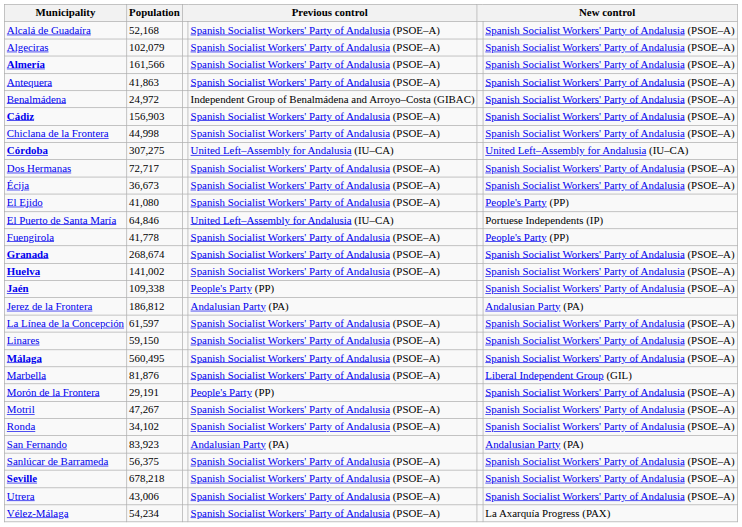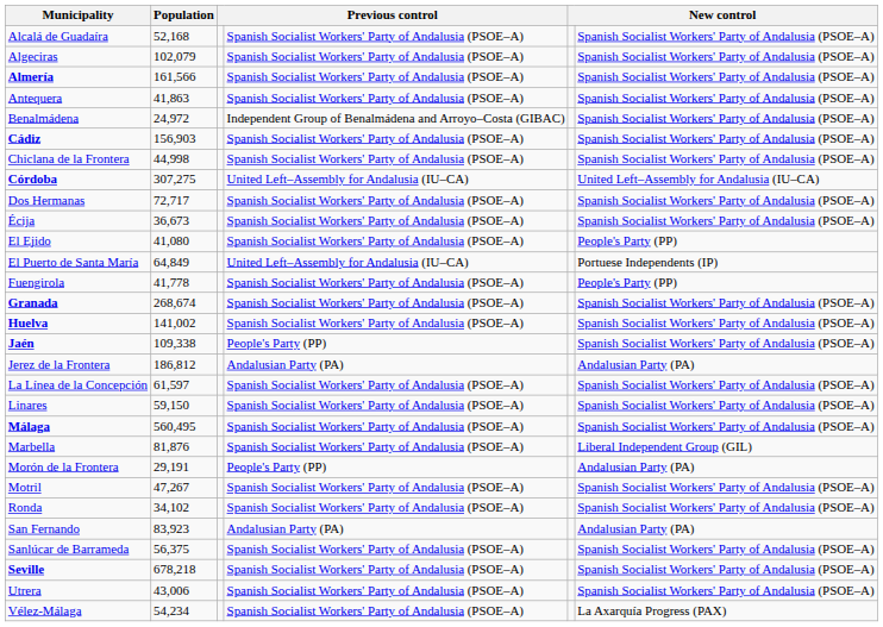El Puerto de Santa María | Population: 64,846 -> 64,849
Morón de la Frontera | column 6: Spanish Socialist Workers' Party of Andalusia (PSOE–A) -> Andalusian Party (PA)
